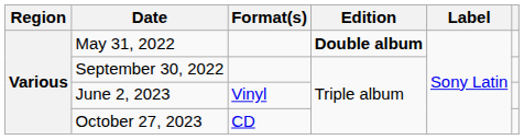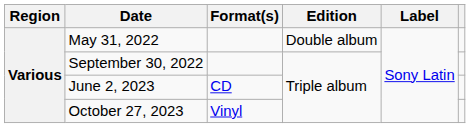May 31, 2022 | Edition: bold -> normal
June 2, 2023 | Format(s): Vinyl -> CD
October 27, 2023 | Format(s): CD -> Vinyl
